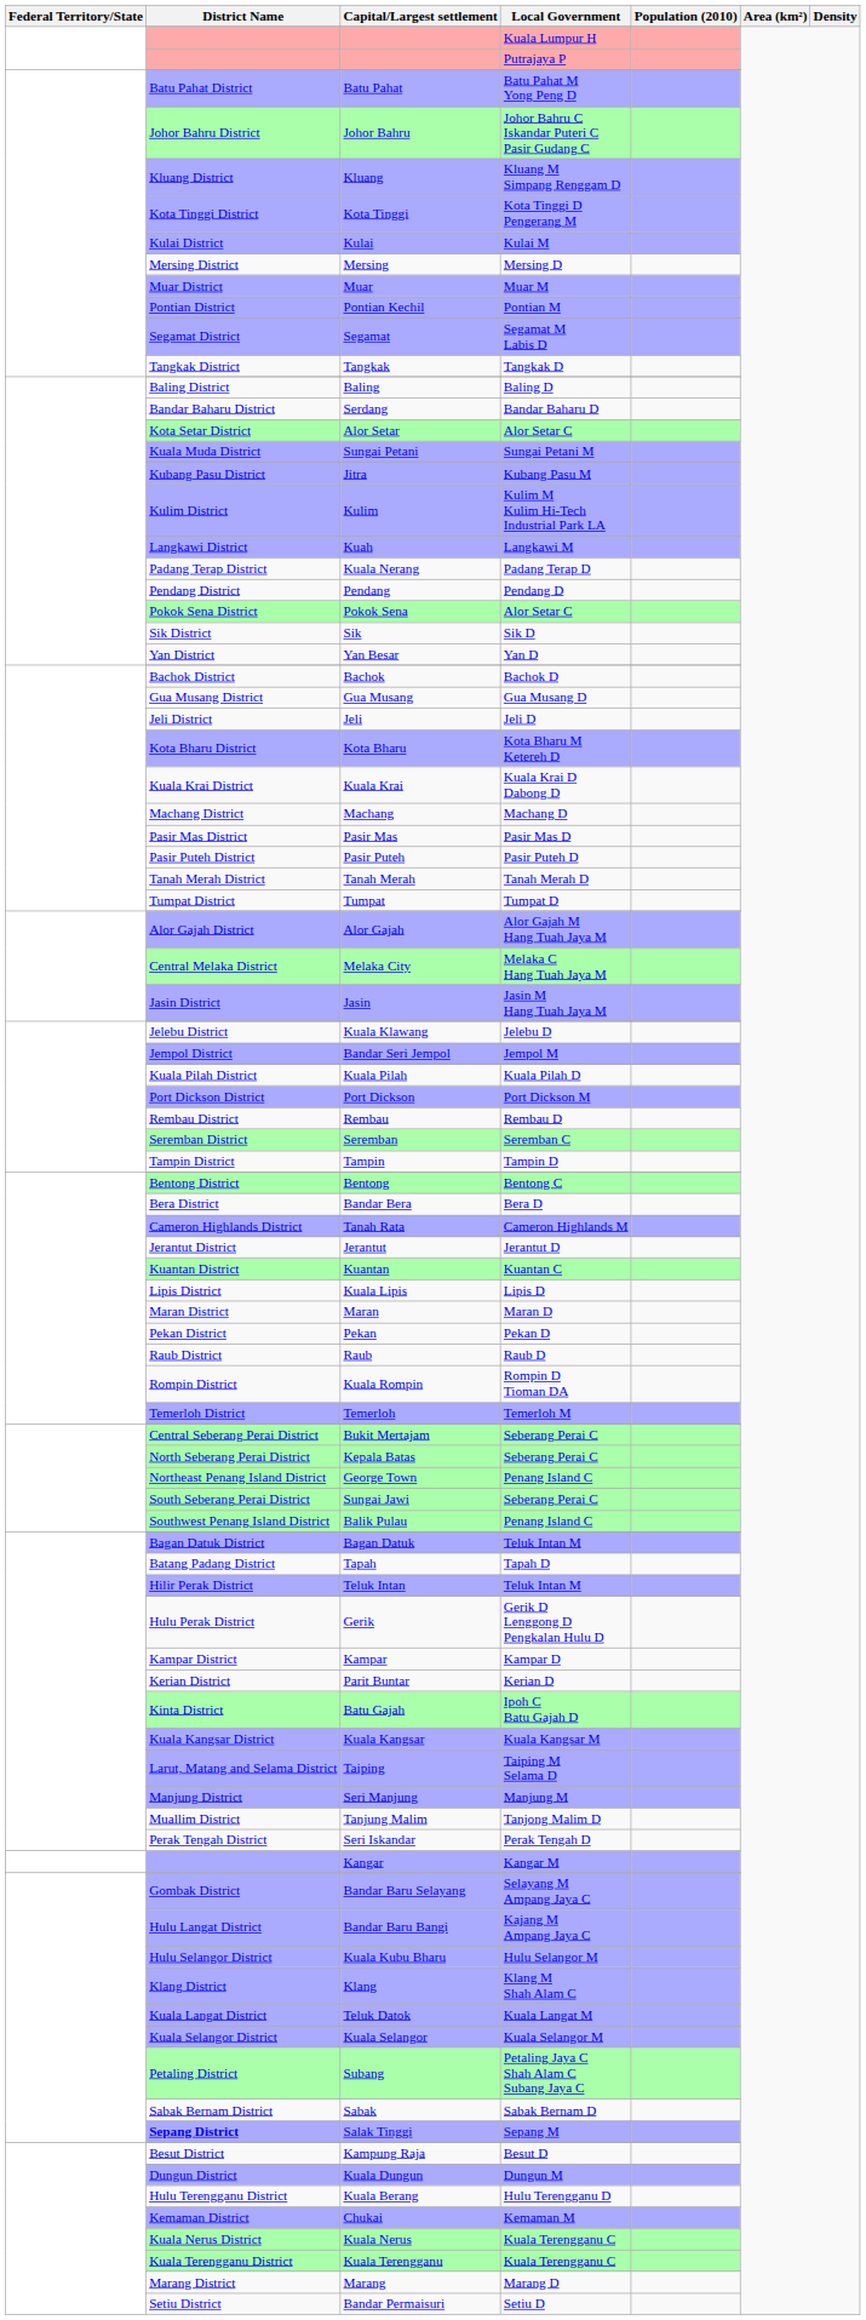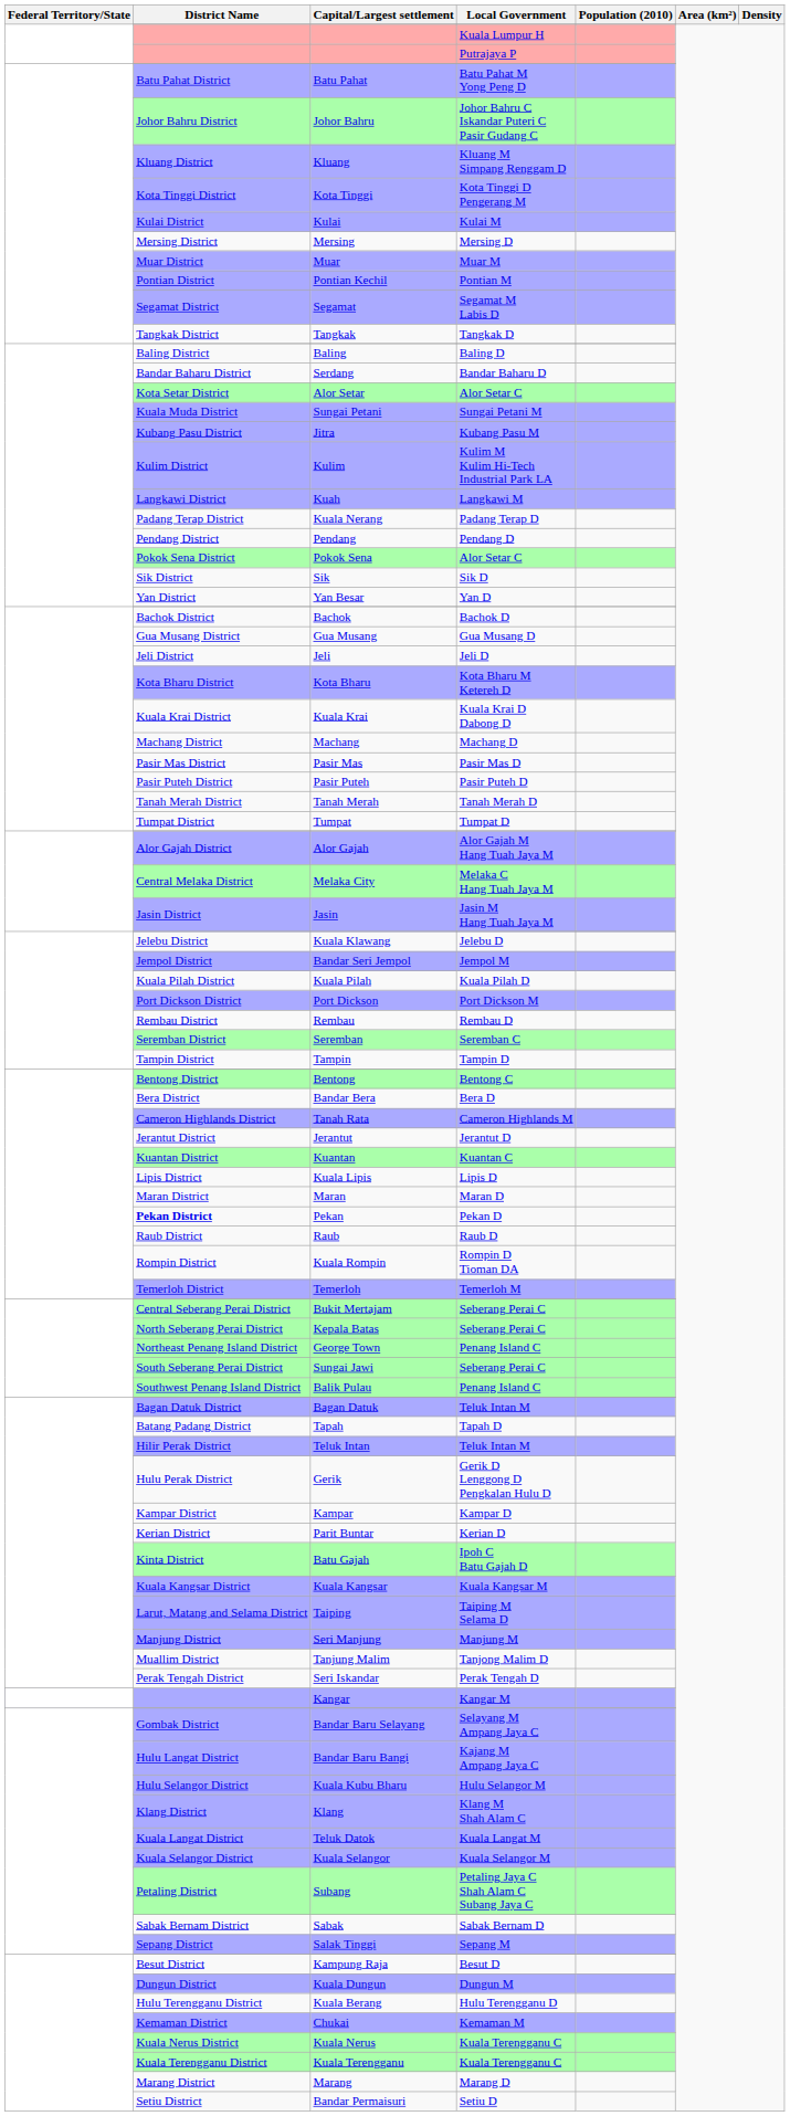Pekan | District Name: normal -> bold
Salak Tinggi | District Name: bold -> normal
